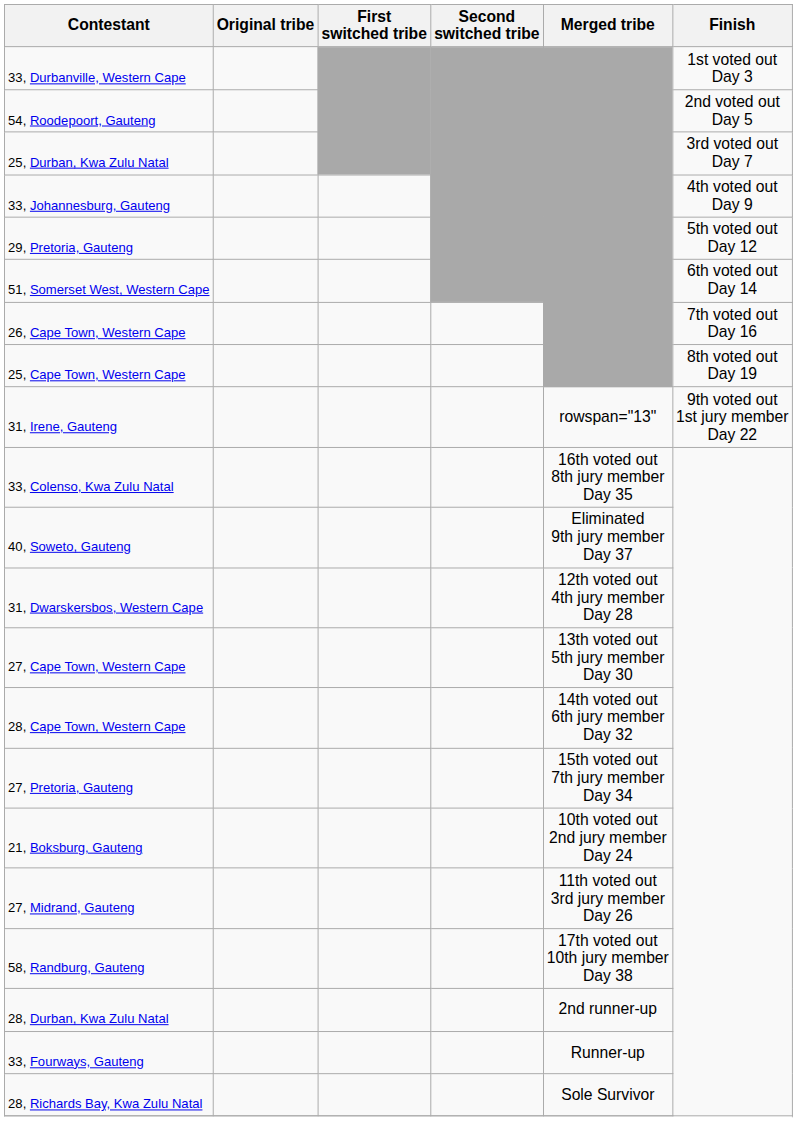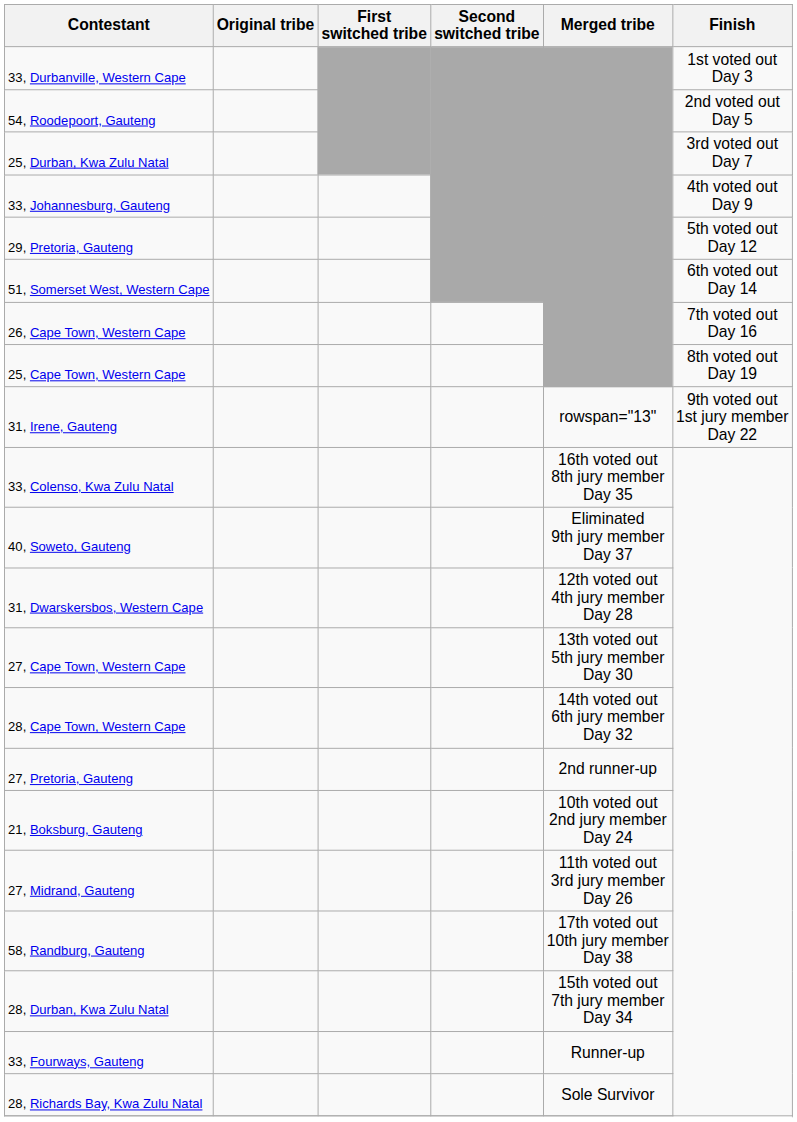27, Pretoria, Gauteng | Merged tribe: 15th voted out 7th jury member Day 34 -> 2nd runner-up
28, Durban, Kwa Zulu Natal | Merged tribe: 2nd runner-up -> 15th voted out 7th jury member Day 34
